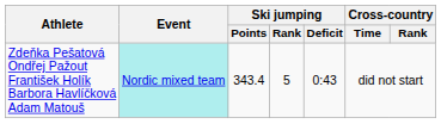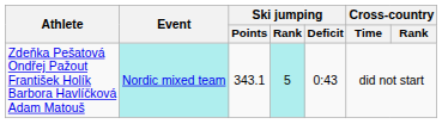row 3 | Ski jumping / Points: 343.4 -> 343.1
row 3 | Ski jumping / Rank: no background -> paleturquoise background
